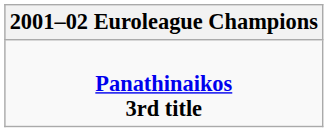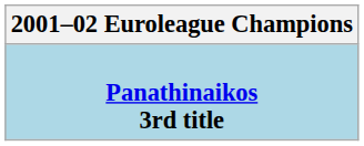row 2 | column 1: no background -> lightblue background
